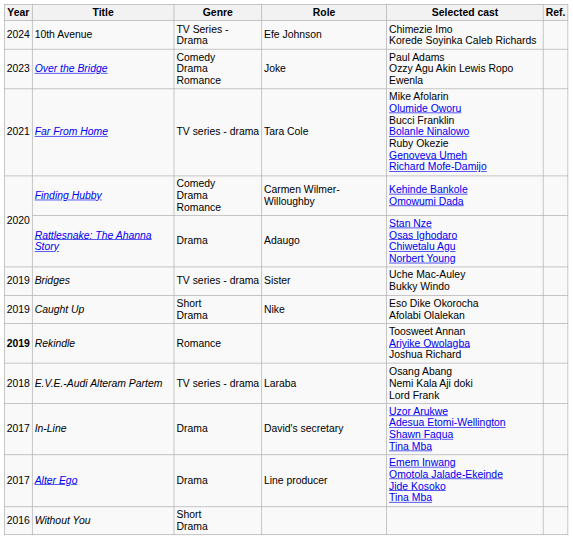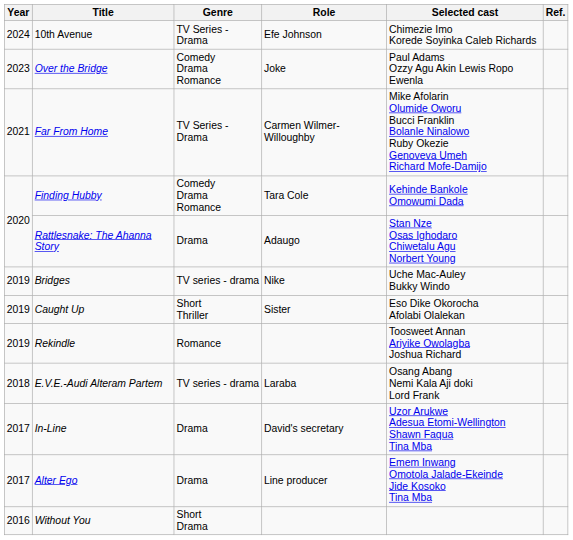Far From Home | Genre: TV series - drama -> TV Series - Drama
Far From Home | Role: Tara Cole -> Carmen Wilmer-Willoughby
Finding Hubby | Role: Carmen Wilmer-Willoughby -> Tara Cole
Bridges | Role: Sister -> Nike
Caught Up | Genre: Short Drama -> Short Thriller
Caught Up | Role: Nike -> Sister
Rekindle | Year: bold -> normal
